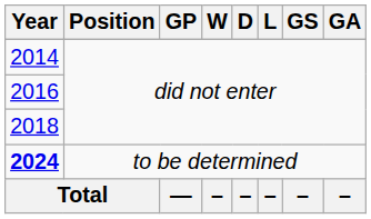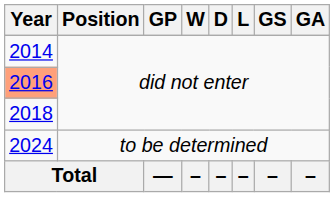2016 | Year: no background -> lightsalmon background
2024 | Year: bold -> normal
